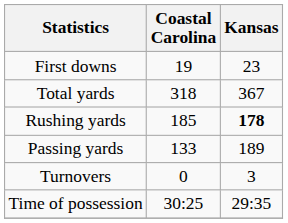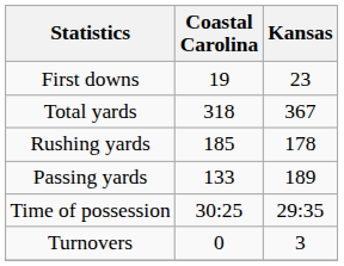Rushing yards | Kansas: bold -> normal
rows swapped: Turnovers <-> Time of possession
